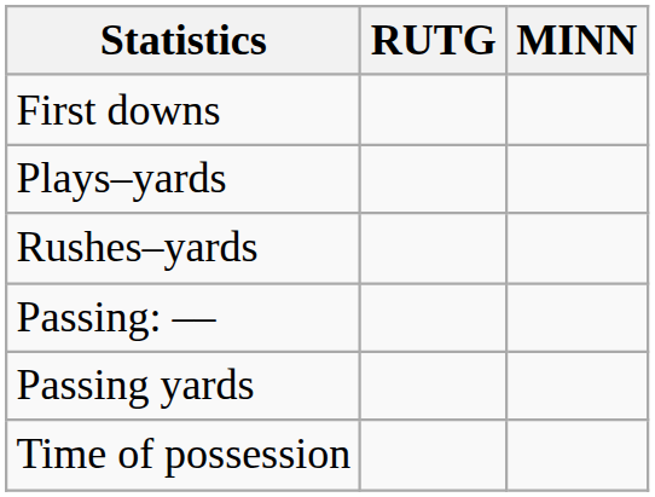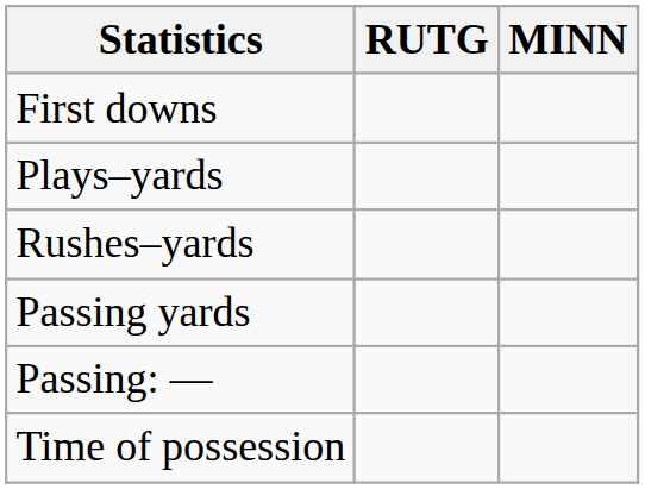rows swapped: Passing yards <-> Passing: ––
